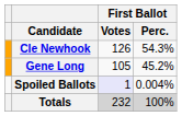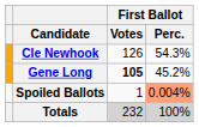Gene Long | First Ballot / Votes: normal -> bold
Spoiled Ballots | First Ballot / Votes: lavender background -> no background
Spoiled Ballots | First Ballot / Perc.: no background -> lightsalmon background
